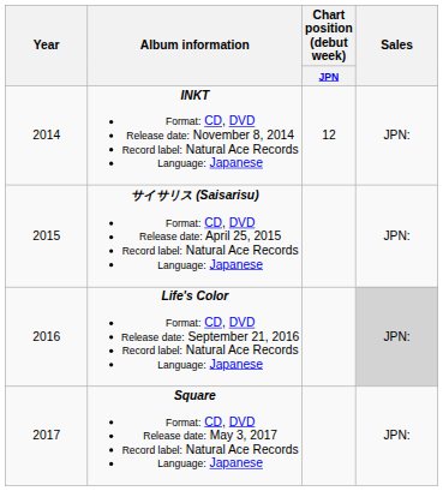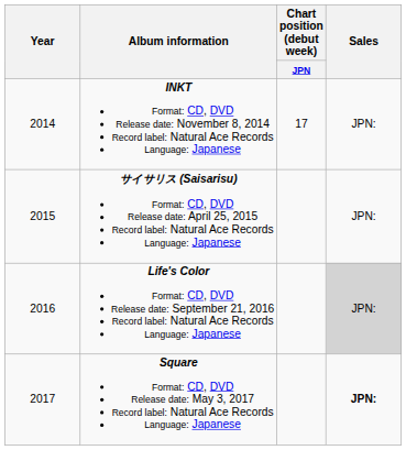row 3 | Chart position (debut week) / JPN: 12 -> 17
row 6 | Sales: normal -> bold
